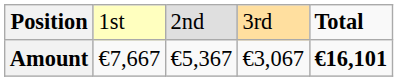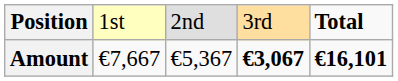Amount | column 4: normal -> bold
